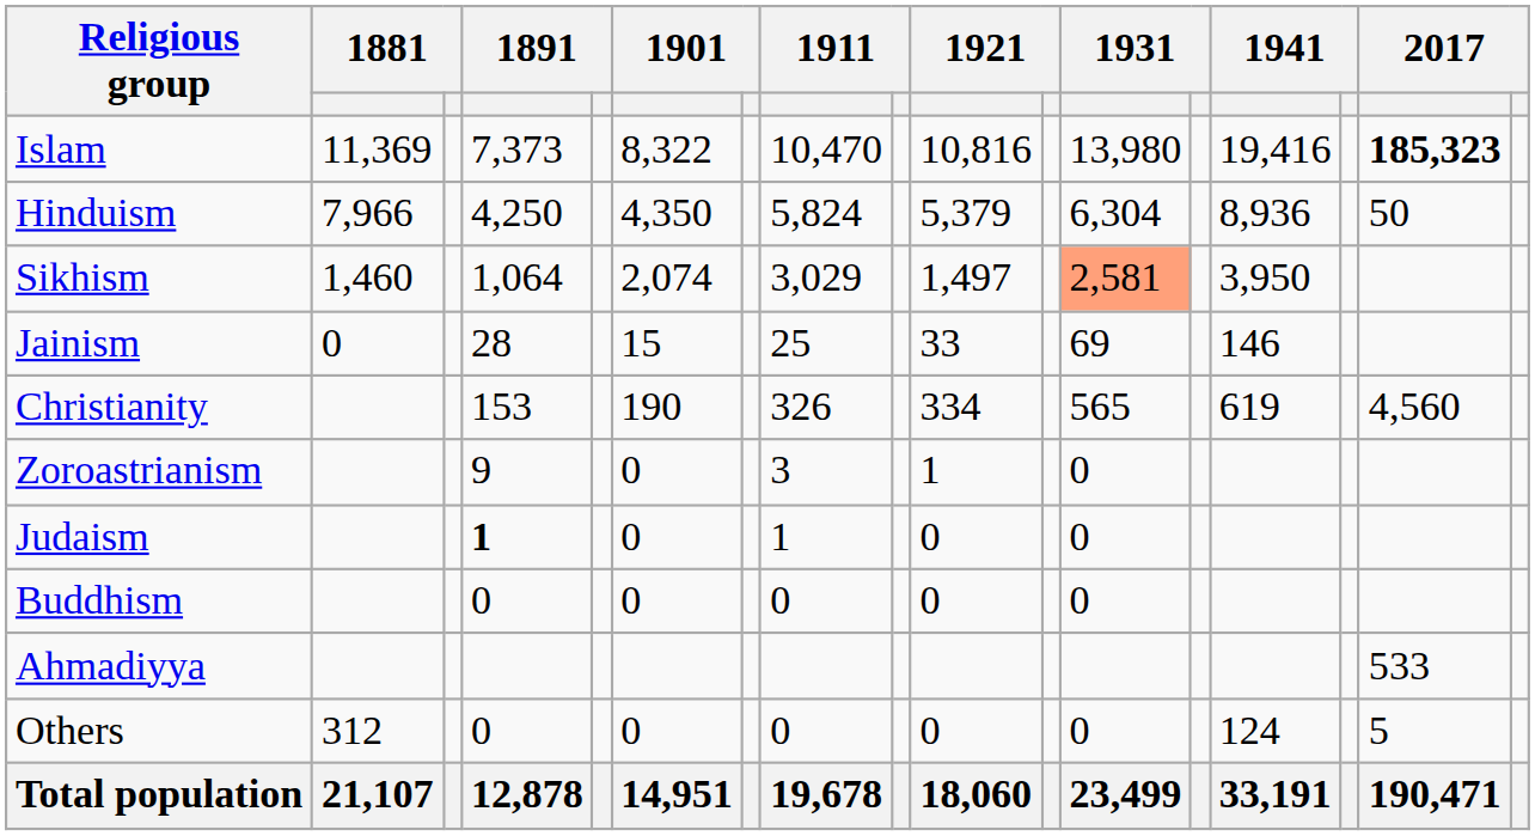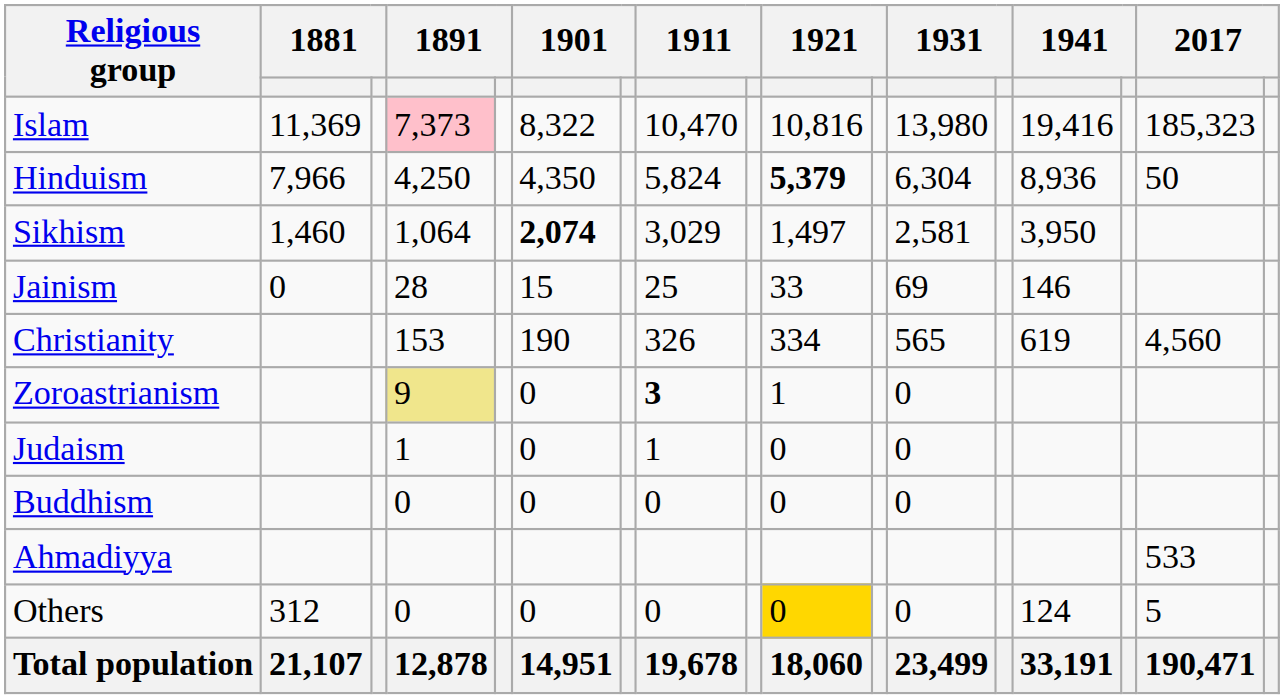Islam | column 4: no background -> pink background
Islam | column 16: bold -> normal
Hinduism | column 10: normal -> bold
Sikhism | column 6: normal -> bold
Sikhism | column 12: lightsalmon background -> no background
Zoroastrianism | column 4: no background -> khaki background
Zoroastrianism | column 8: normal -> bold
Judaism | column 4: bold -> normal
Others | column 10: no background -> gold background
